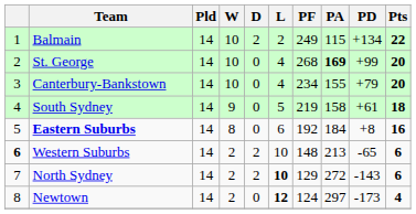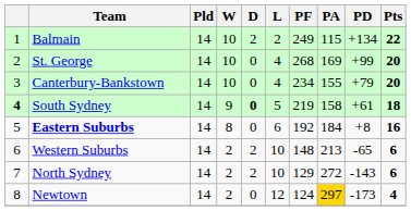St. George | PA: bold -> normal
South Sydney | column 1: normal -> bold
South Sydney | D: normal -> bold
Western Suburbs | column 1: bold -> normal
North Sydney | L: bold -> normal
Newtown | L: bold -> normal
Newtown | PA: no background -> gold background
